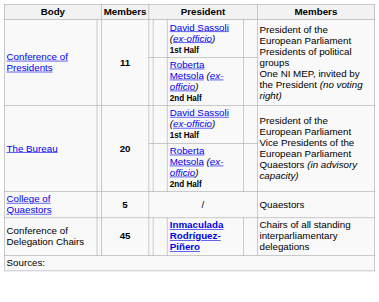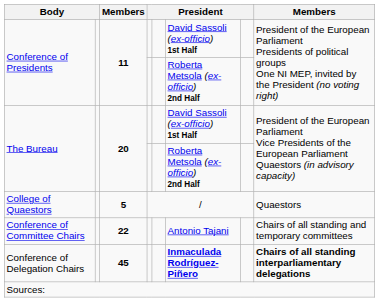+ row: Conference of Committee Chairs | 22 | Antonio Tajani | Chairs of all standing and temporary committees
Conference of Delegation Chairs | column 8: normal -> bold
